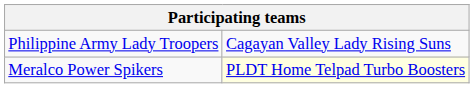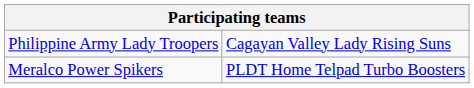Meralco Power Spikers | column 2: lightyellow background -> no background
